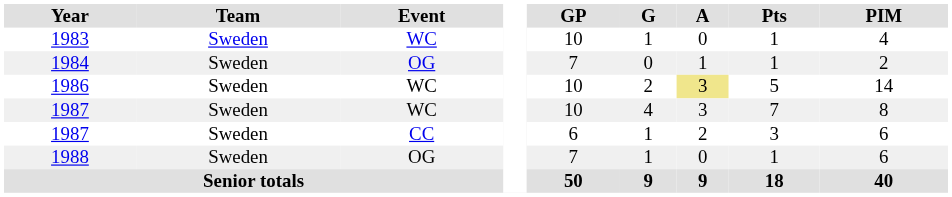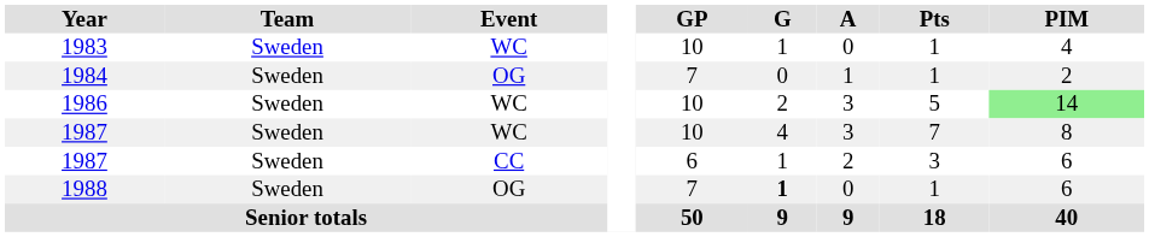1986 | A: khaki background -> no background
1986 | PIM: no background -> lightgreen background
1988 | G: normal -> bold
